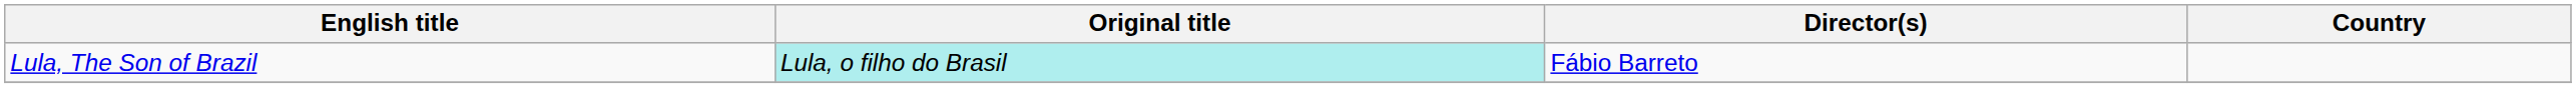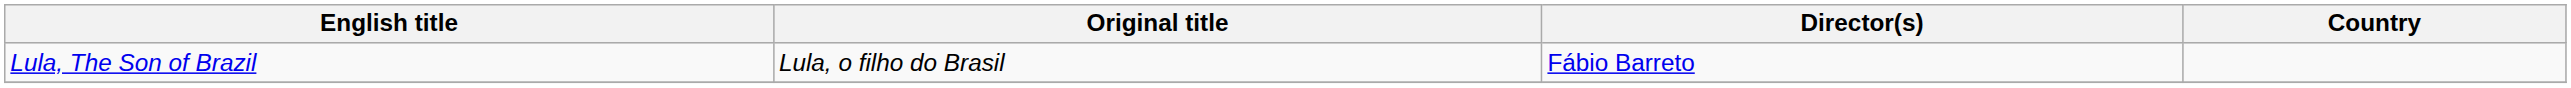Lula, The Son of Brazil | Original title: paleturquoise background -> no background
